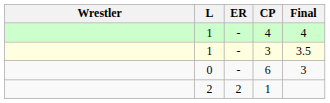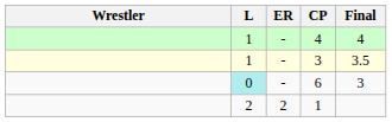6 | L: no background -> paleturquoise background
